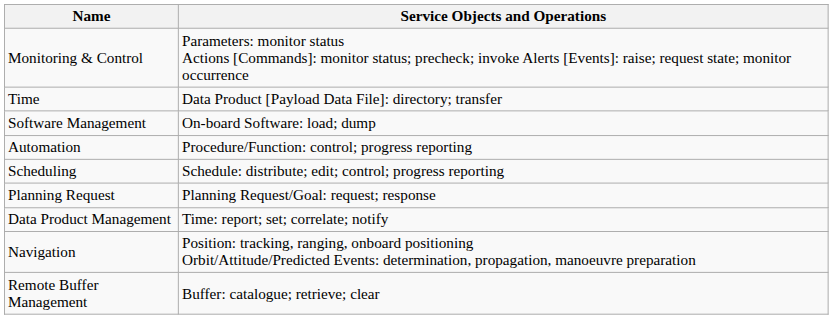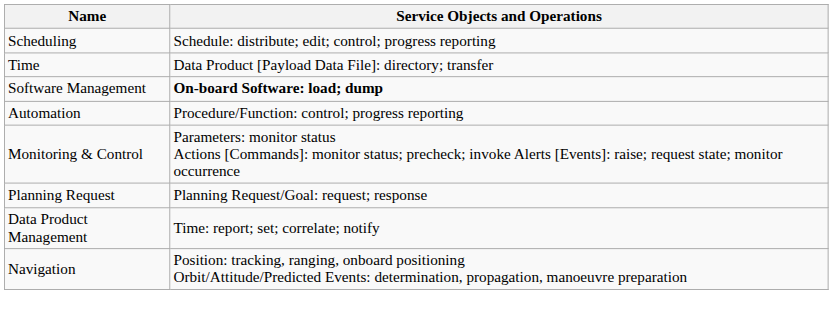rows swapped: Monitoring & Control <-> Scheduling
Software Management | Service Objects and Operations: normal -> bold
- row: Remote Buffer Management | Buffer: catalogue; retrieve; clear
